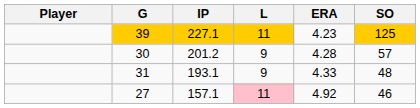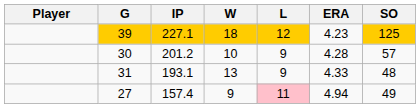+ column: W | 18 | 10 | 13 | 9
39 | L: 11 -> 12
27 | IP: 157.1 -> 157.4
27 | ERA: 4.92 -> 4.94
27 | SO: 46 -> 49
